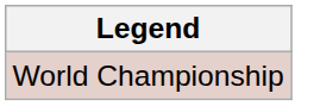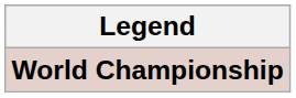row 2 | column 1: normal -> bold
